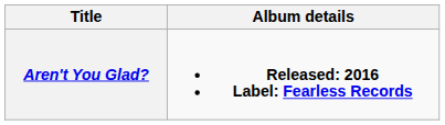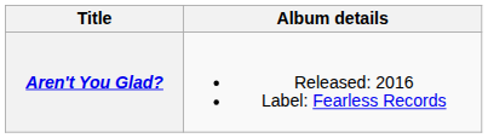Aren't You Glad? | Album details: bold -> normal
